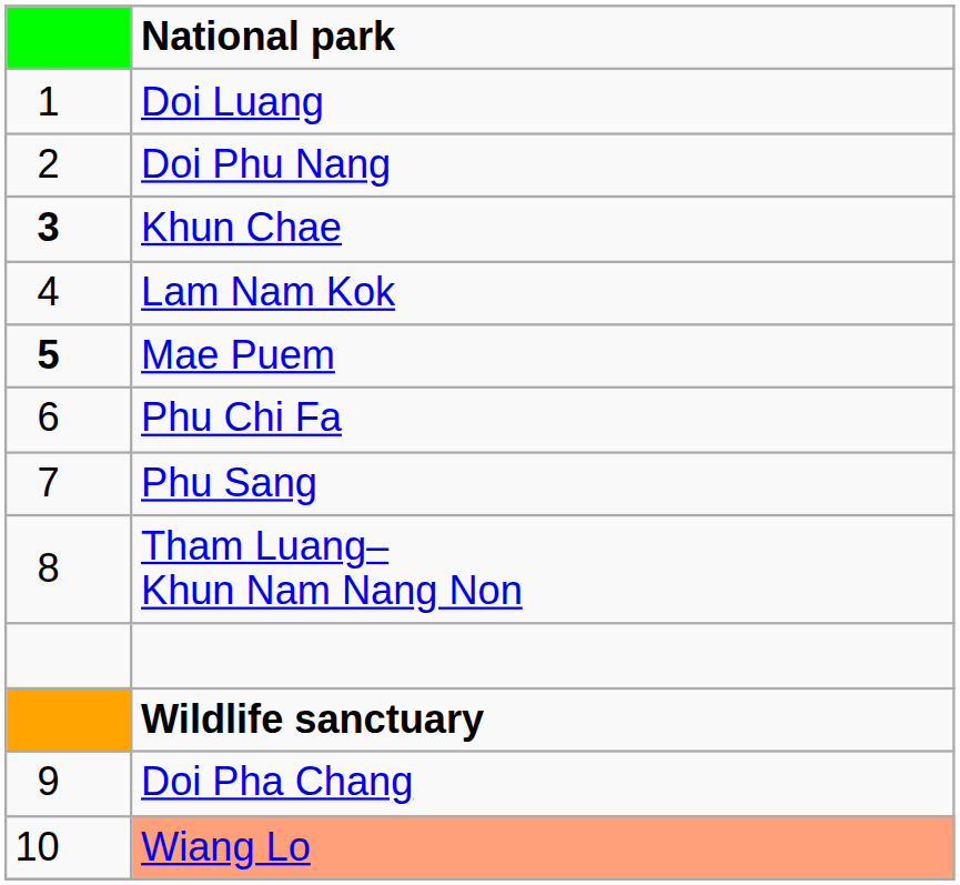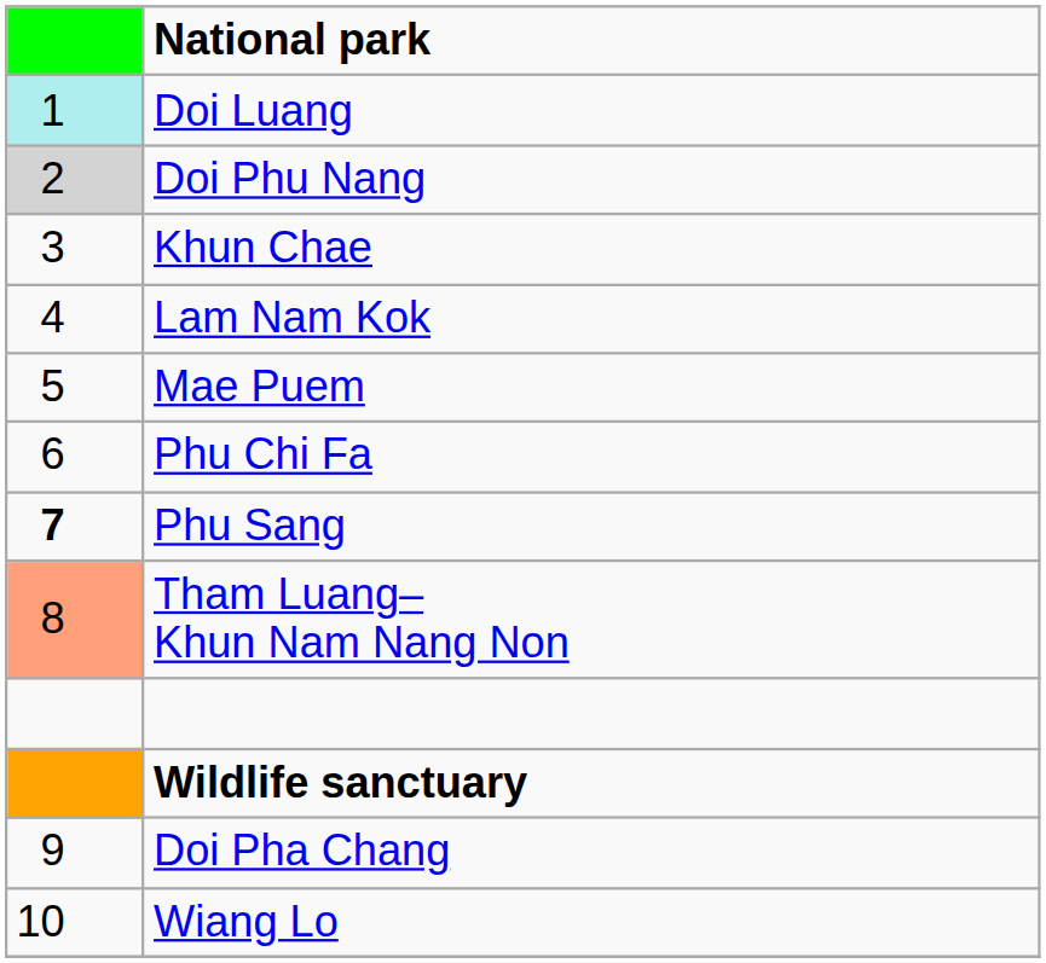row 2 | column 1: no background -> paleturquoise background
row 3 | column 1: no background -> lightgrey background
row 4 | column 1: bold -> normal
row 6 | column 1: bold -> normal
row 8 | column 1: normal -> bold
row 9 | column 1: no background -> lightsalmon background
row 13 | National park: lightsalmon background -> no background
